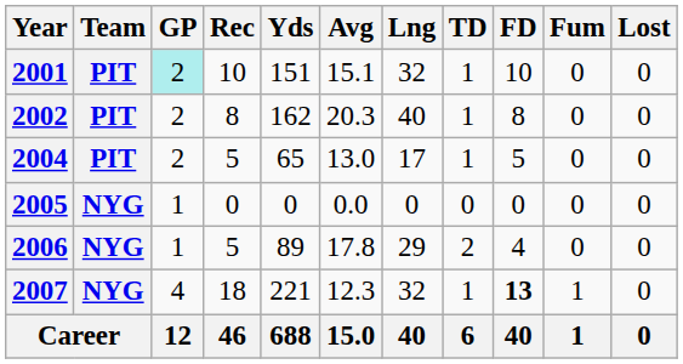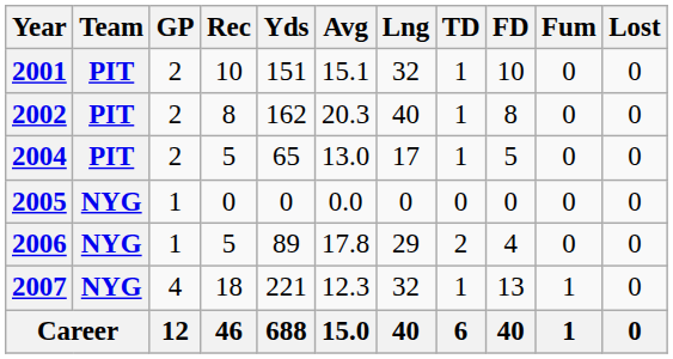2001 | GP: paleturquoise background -> no background
2007 | FD: bold -> normal
